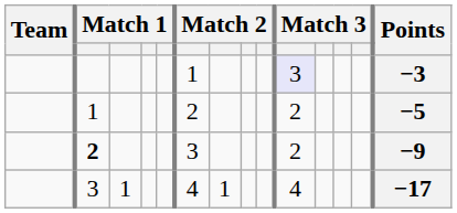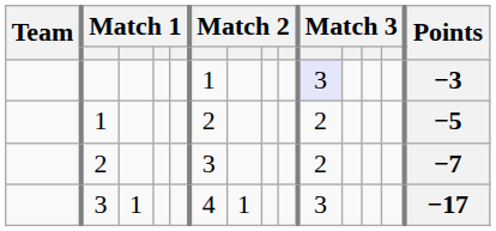row 5 | column 2: bold -> normal
row 5 | Points: −9 -> −7
row 6 | column 10: 4 -> 3
